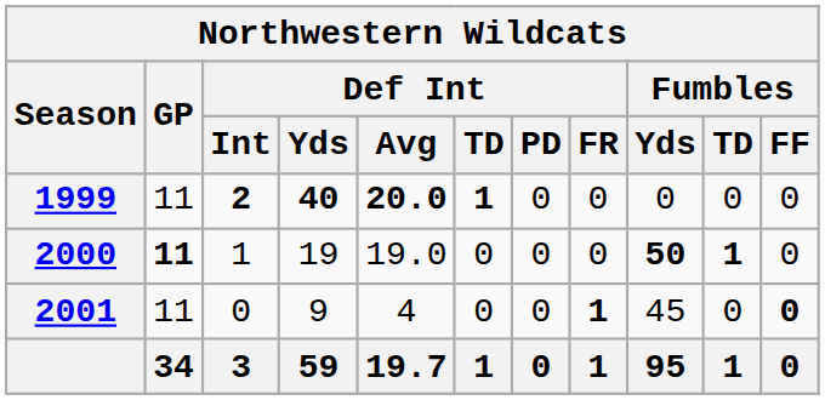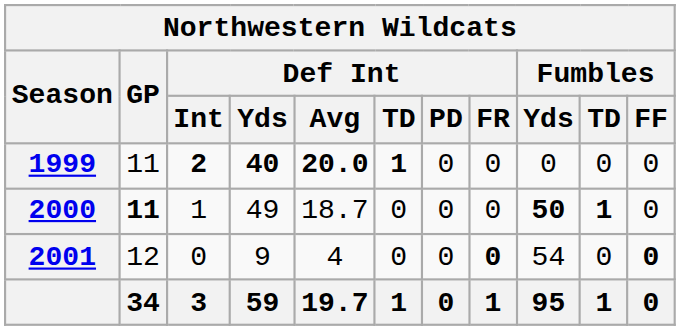2000 | Def Int / Yds: 19 -> 49
2000 | Def Int / Avg: 19.0 -> 18.7
2001 | GP: 11 -> 12
2001 | Def Int / FR: 1 -> 0
2001 | Fumbles / Yds: 45 -> 54
